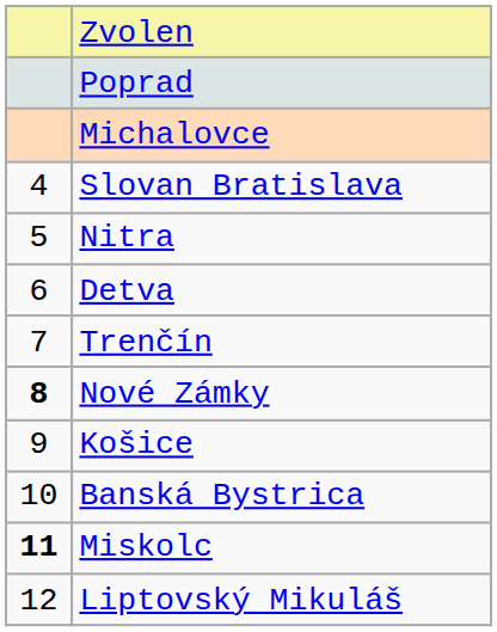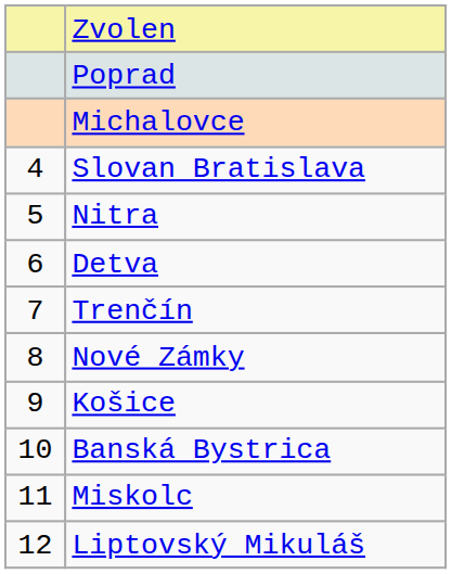Nové Zámky | column 1: bold -> normal
Miskolc | column 1: bold -> normal
